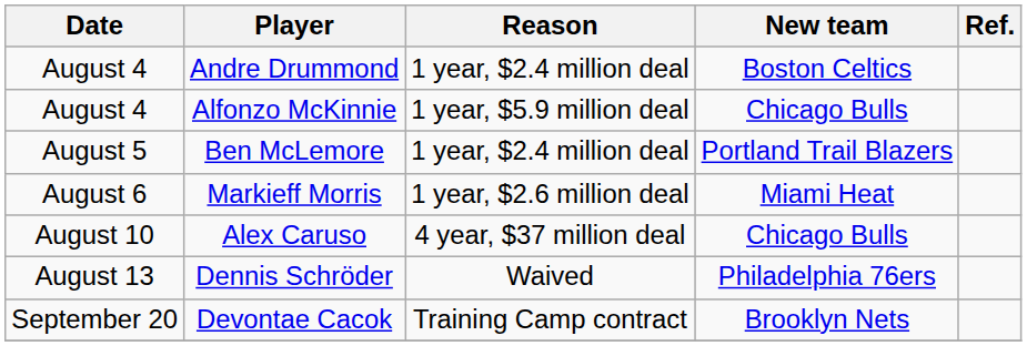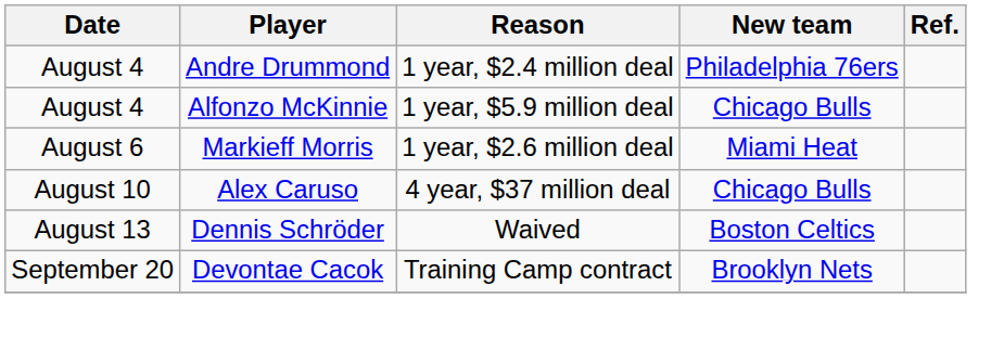Andre Drummond | New team: Boston Celtics -> Philadelphia 76ers
- row: August 5 | Ben McLemore | 1 year, $2.4 million deal | Portland Trail Blazers
Dennis Schröder | New team: Philadelphia 76ers -> Boston Celtics
